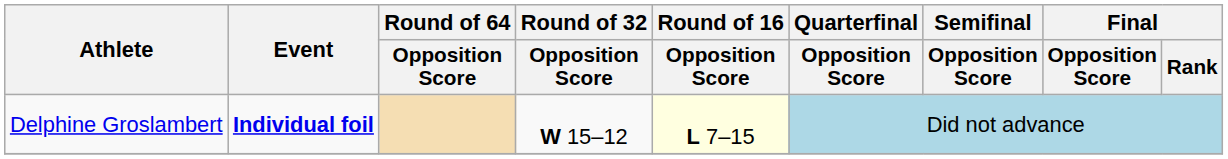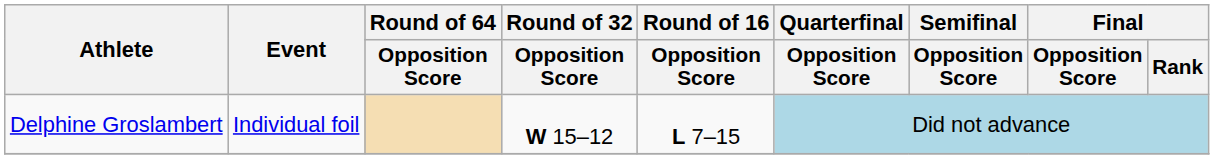Delphine Groslambert | Event: bold -> normal
Delphine Groslambert | Round of 16 / Opposition Score: lightyellow background -> no background
